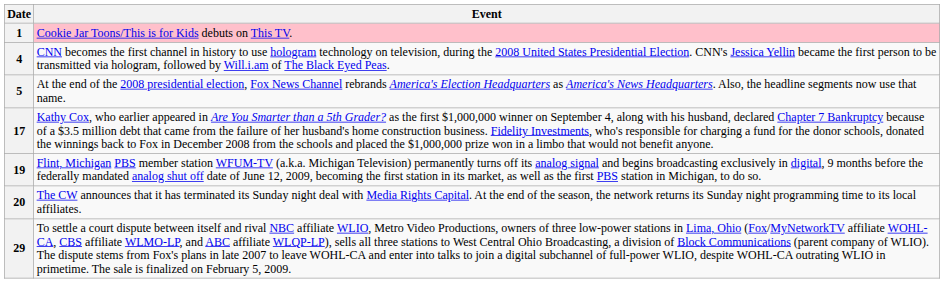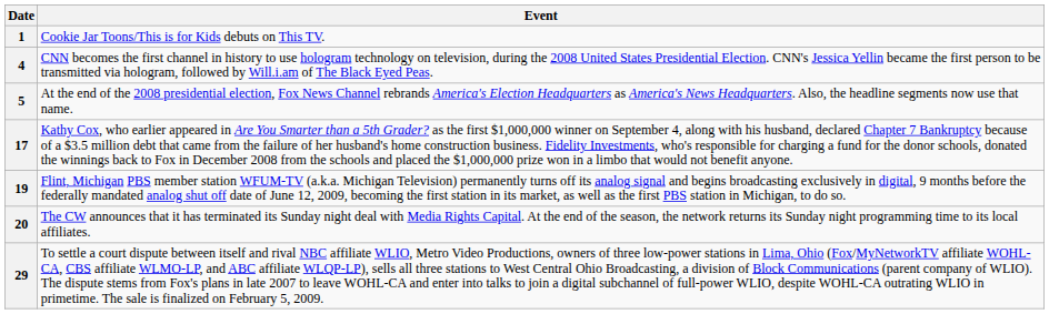1 | Event: pink background -> no background
